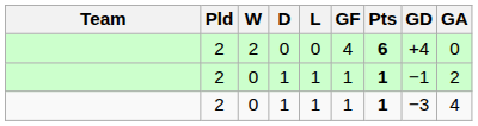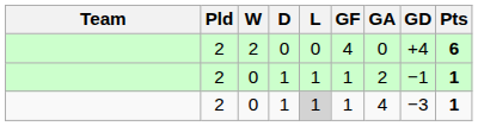columns swapped: GA <-> Pts
row 4 | L: no background -> lightgrey background
